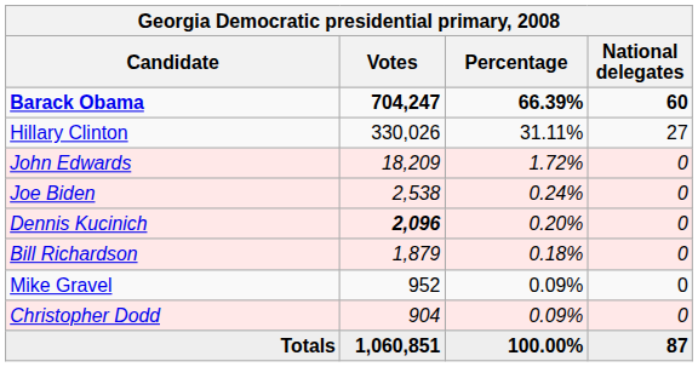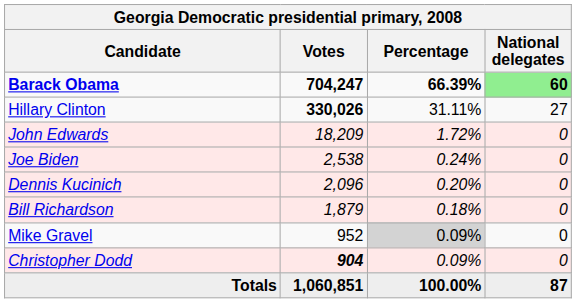Barack Obama | National delegates: no background -> lightgreen background
Hillary Clinton | Votes: normal -> bold
Dennis Kucinich | Votes: bold -> normal
Mike Gravel | Percentage: no background -> lightgrey background
Christopher Dodd | Votes: normal -> bold
